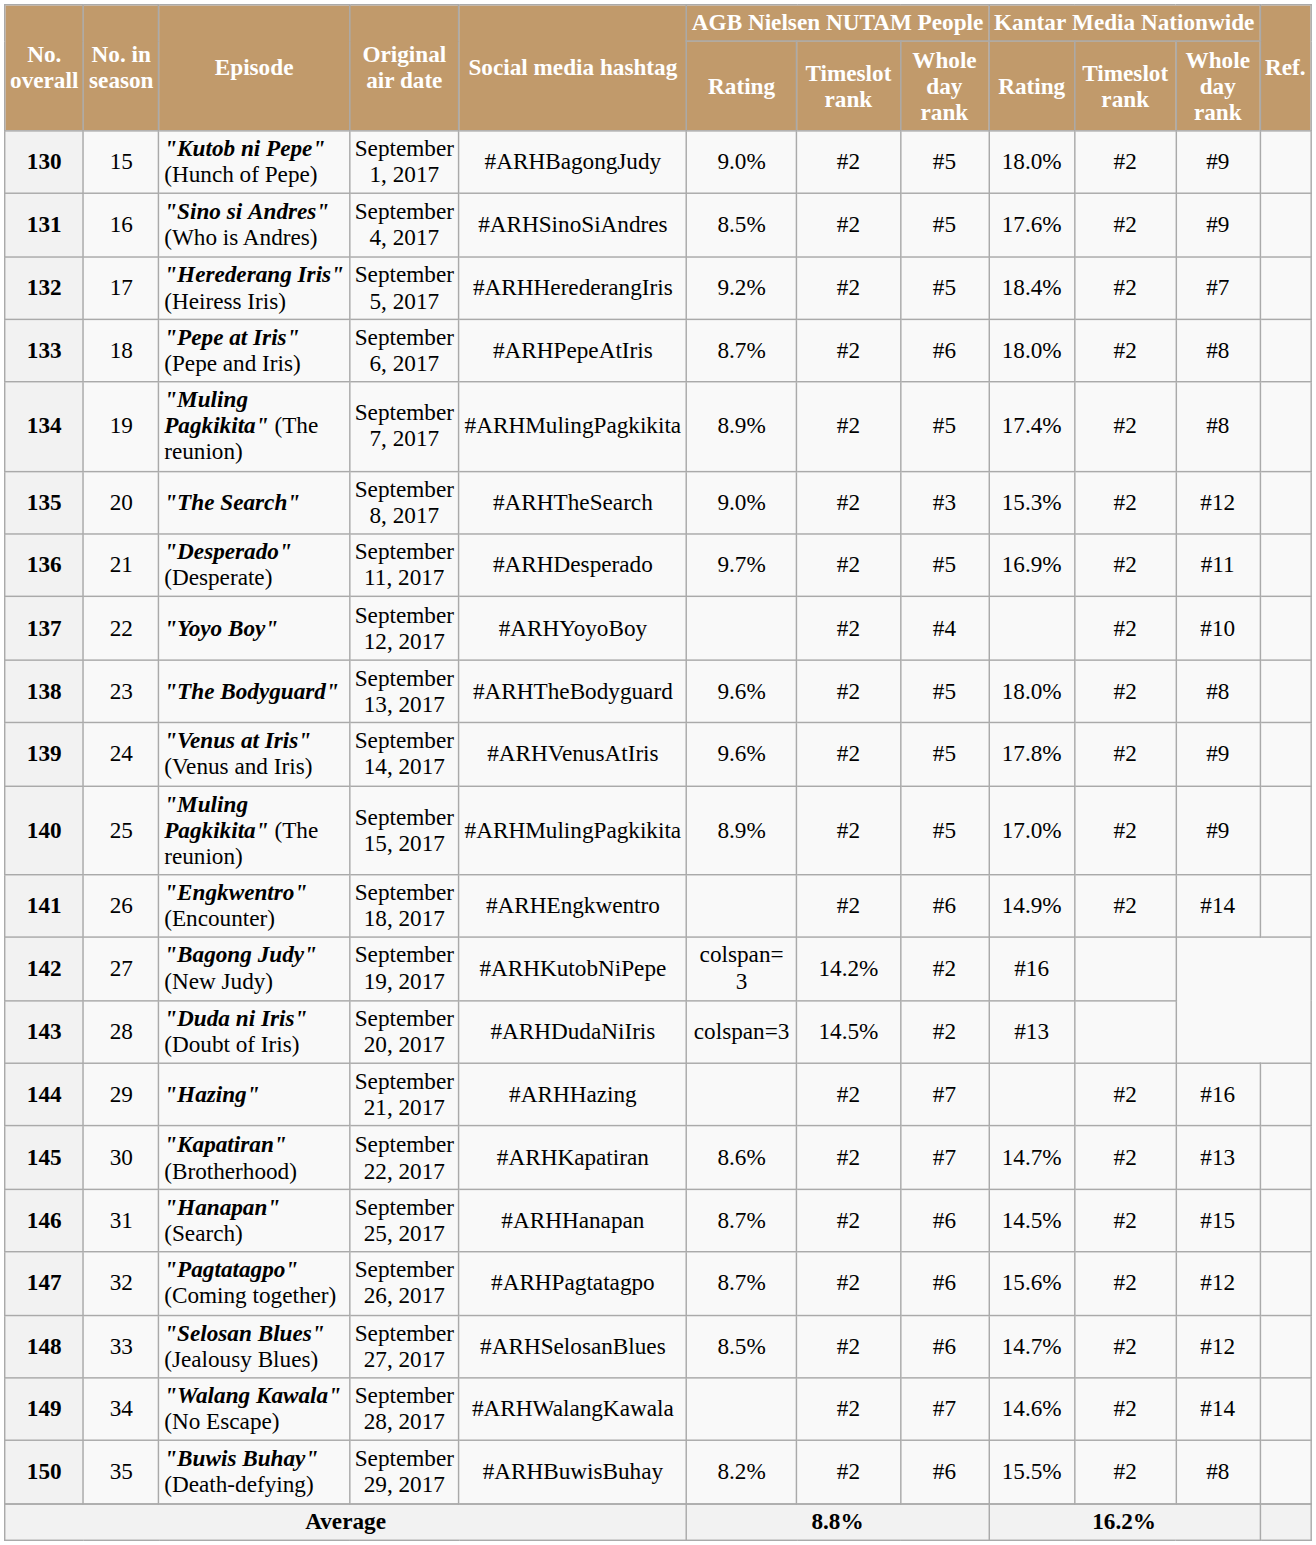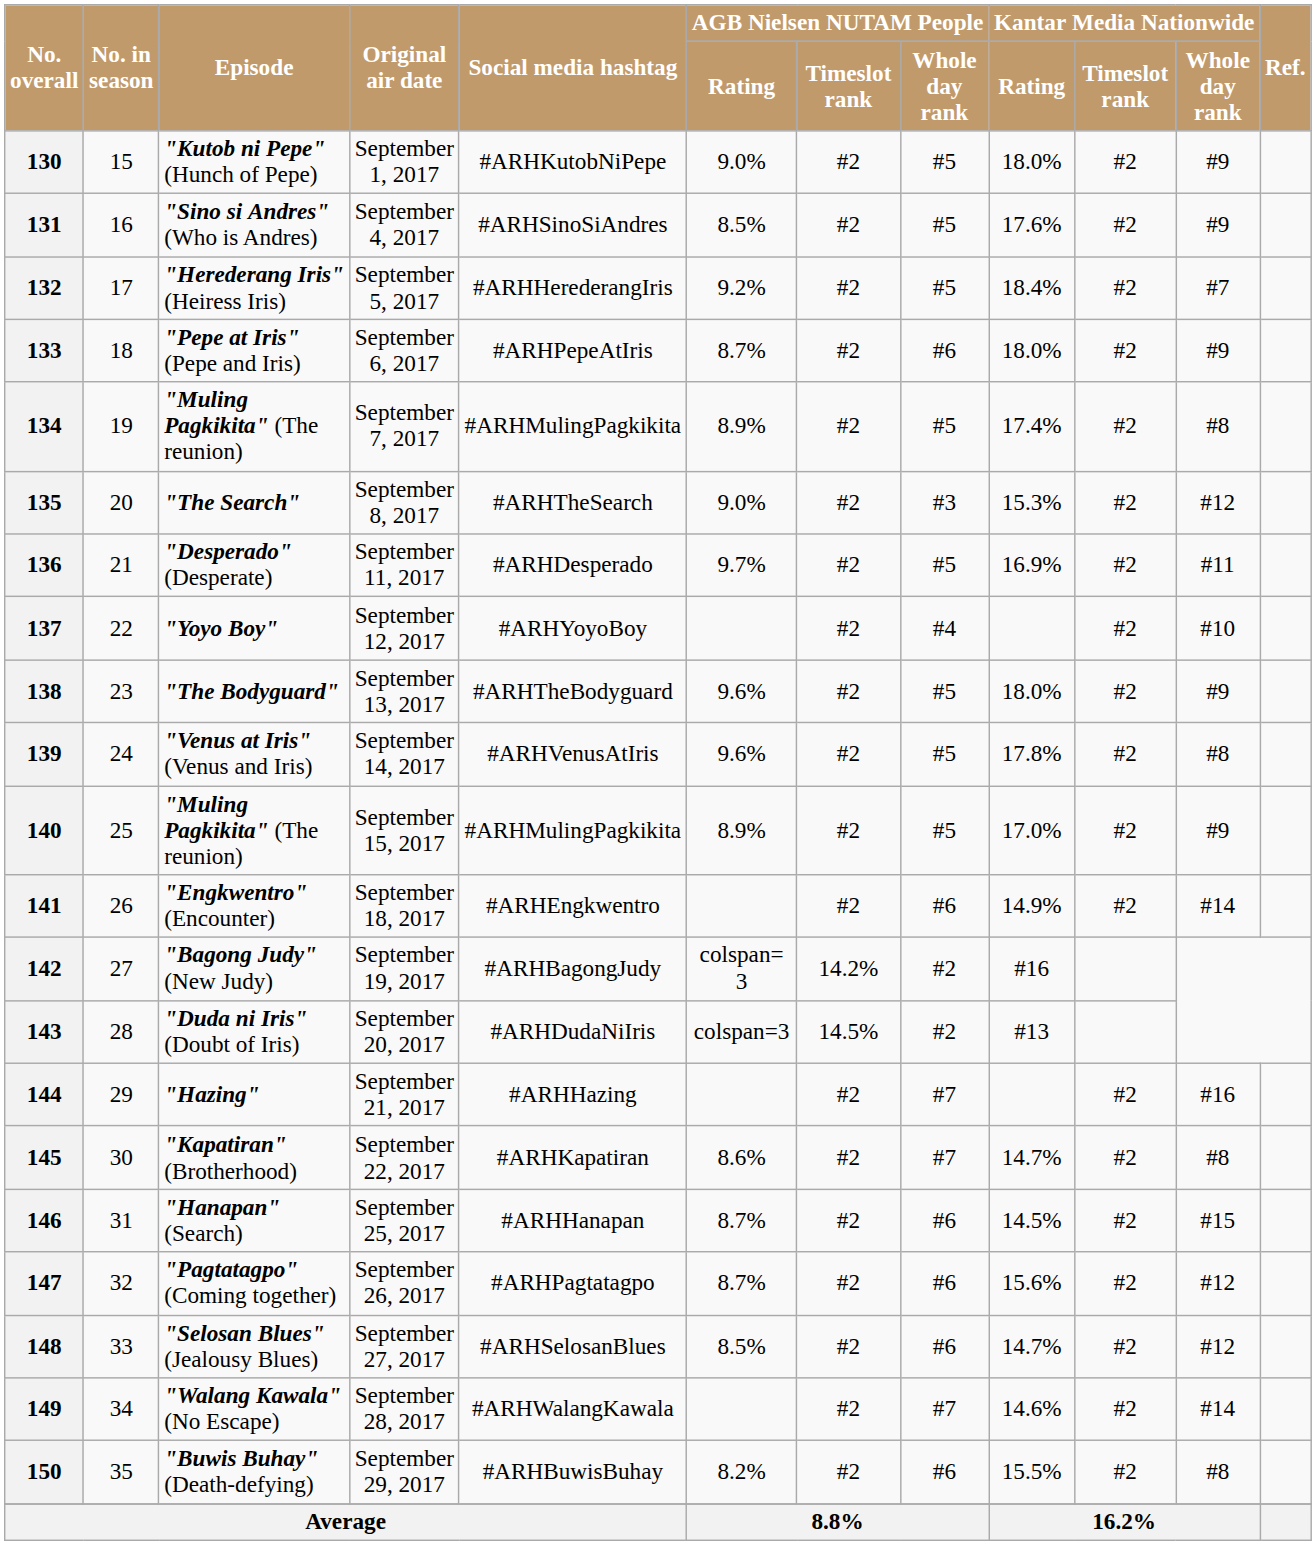130 | Social media hashtag: #ARHBagongJudy -> #ARHKutobNiPepe
133 | Kantar Media Nationwide / Whole day rank: #8 -> #9
138 | Kantar Media Nationwide / Whole day rank: #8 -> #9
139 | Kantar Media Nationwide / Whole day rank: #9 -> #8
142 | Social media hashtag: #ARHKutobNiPepe -> #ARHBagongJudy
145 | Kantar Media Nationwide / Whole day rank: #13 -> #8
